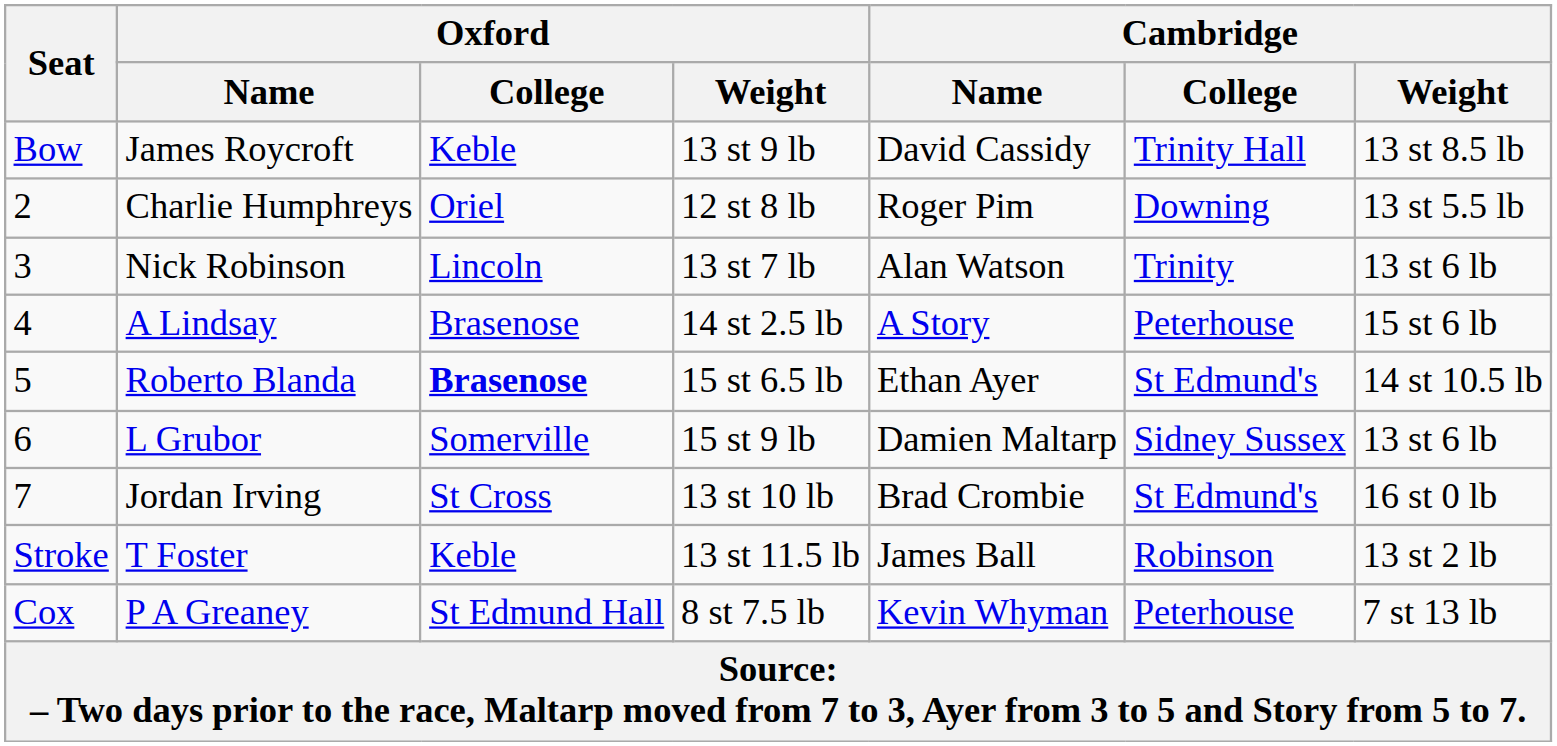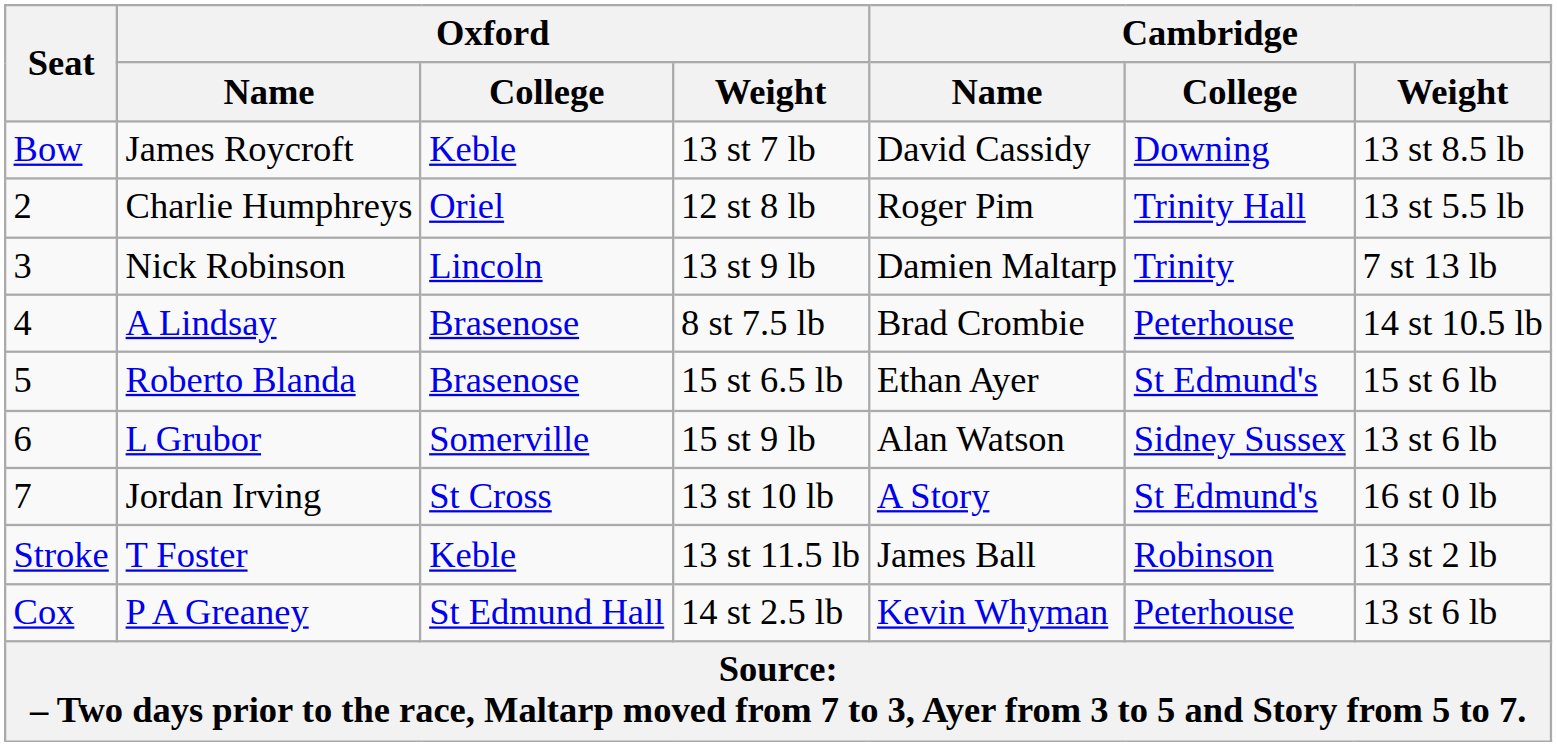James Roycroft | Oxford / Weight: 13 st 9 lb -> 13 st 7 lb
James Roycroft | Cambridge / College: Trinity Hall -> Downing
Charlie Humphreys | Cambridge / College: Downing -> Trinity Hall
Nick Robinson | Oxford / Weight: 13 st 7 lb -> 13 st 9 lb
Nick Robinson | Cambridge / Name: Alan Watson -> Damien Maltarp
Nick Robinson | Cambridge / Weight: 13 st 6 lb -> 7 st 13 lb
A Lindsay | Oxford / Weight: 14 st 2.5 lb -> 8 st 7.5 lb
A Lindsay | Cambridge / Name: A Story -> Brad Crombie
A Lindsay | Cambridge / Weight: 15 st 6 lb -> 14 st 10.5 lb
Roberto Blanda | Oxford / College: bold -> normal
Roberto Blanda | Cambridge / Weight: 14 st 10.5 lb -> 15 st 6 lb
L Grubor | Cambridge / Name: Damien Maltarp -> Alan Watson
Jordan Irving | Cambridge / Name: Brad Crombie -> A Story
P A Greaney | Oxford / Weight: 8 st 7.5 lb -> 14 st 2.5 lb
P A Greaney | Cambridge / Weight: 7 st 13 lb -> 13 st 6 lb
